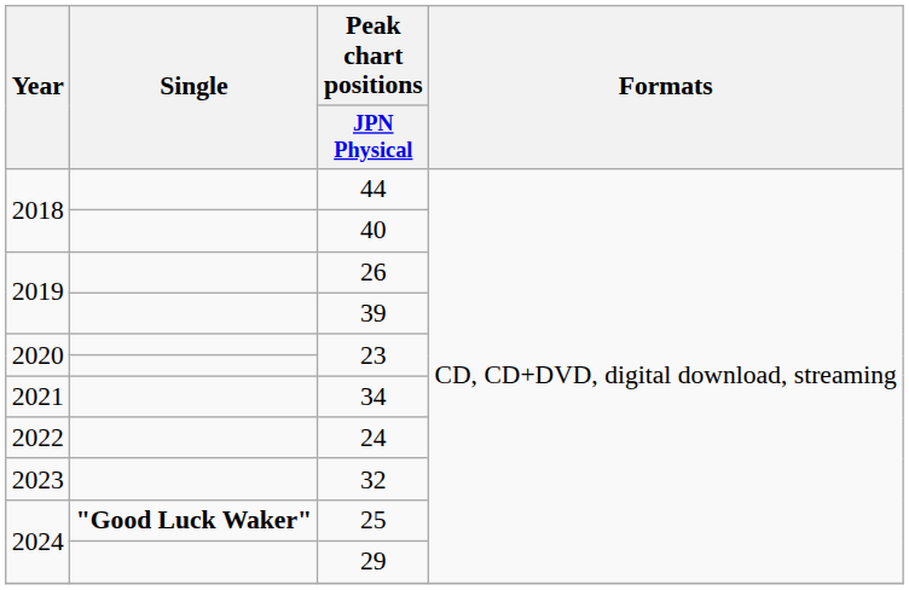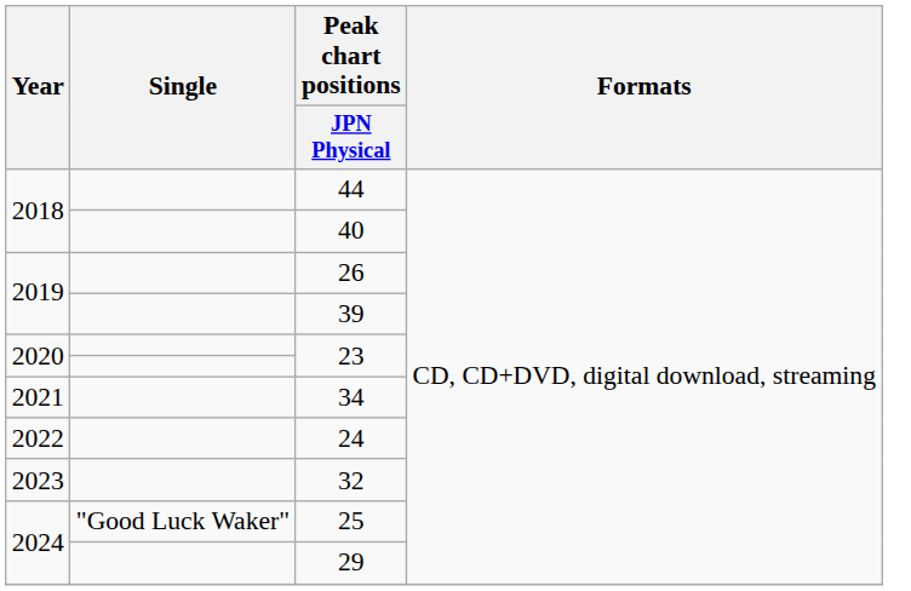25 | Single: bold -> normal
